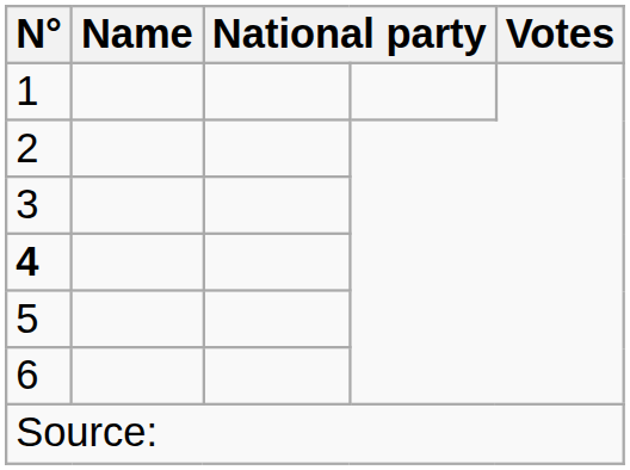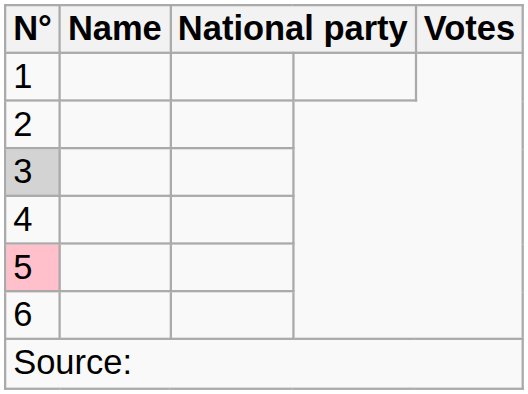3 | N°: no background -> lightgrey background
4 | N°: bold -> normal
5 | N°: no background -> pink background
